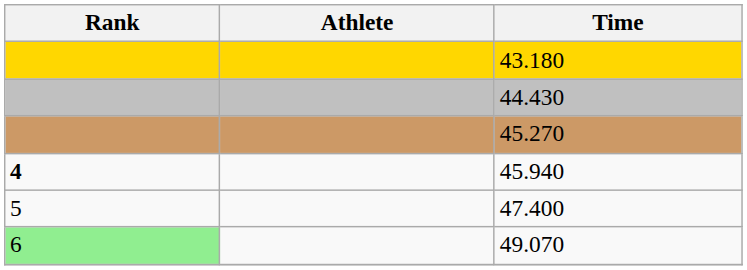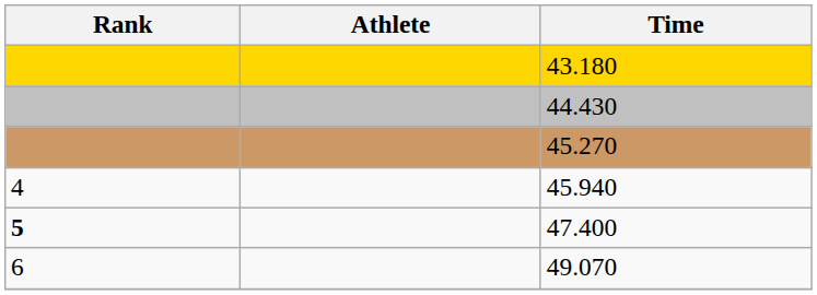45.940 | Rank: bold -> normal
47.400 | Rank: normal -> bold
49.070 | Rank: lightgreen background -> no background
